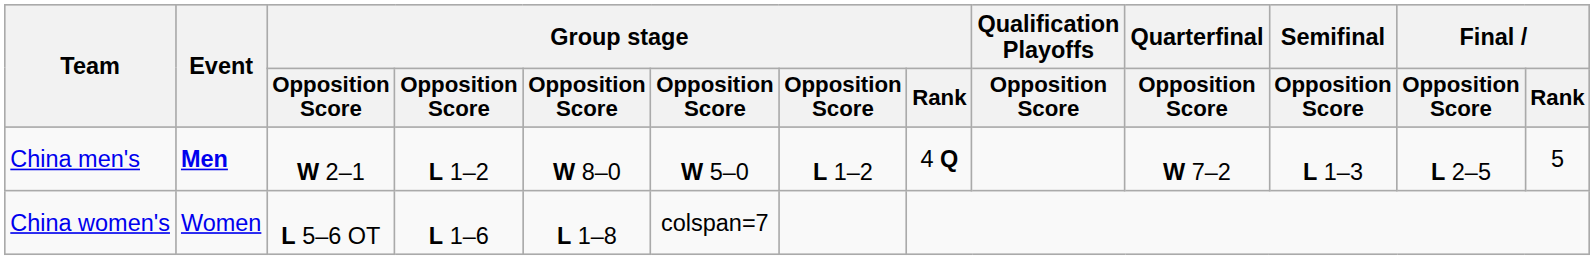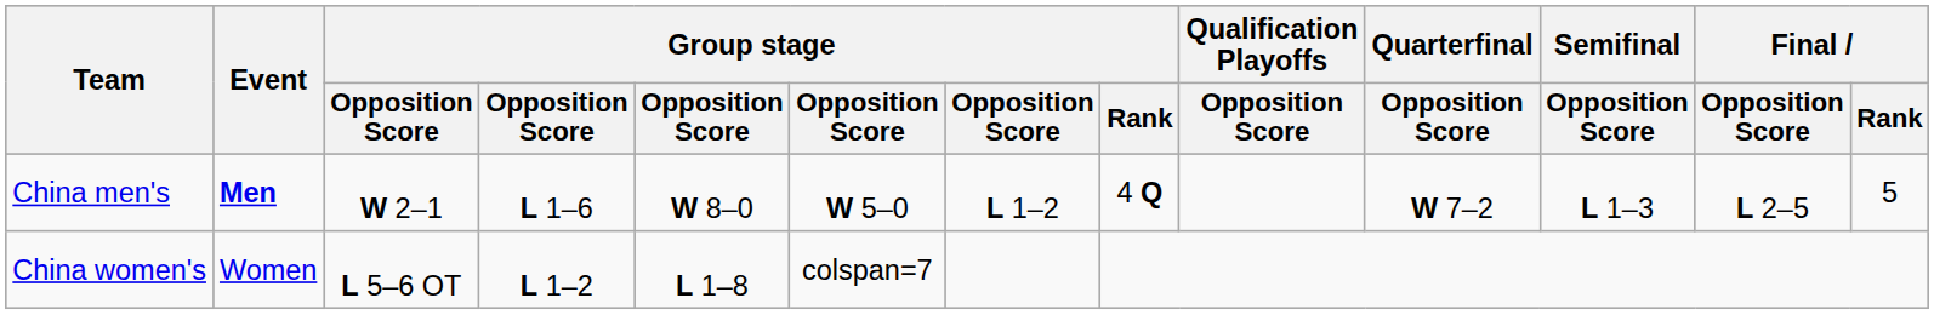China men's | column 4: L 1–2 -> L 1–6
China women's | column 4: L 1–6 -> L 1–2
